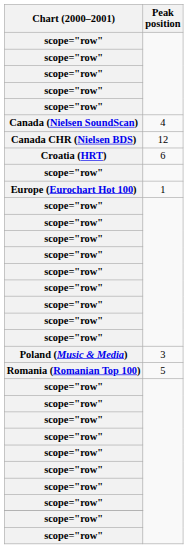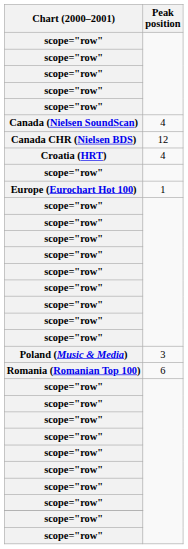Croatia (HRT) | Peak position: 6 -> 4
Romania (Romanian Top 100) | Peak position: 5 -> 6
